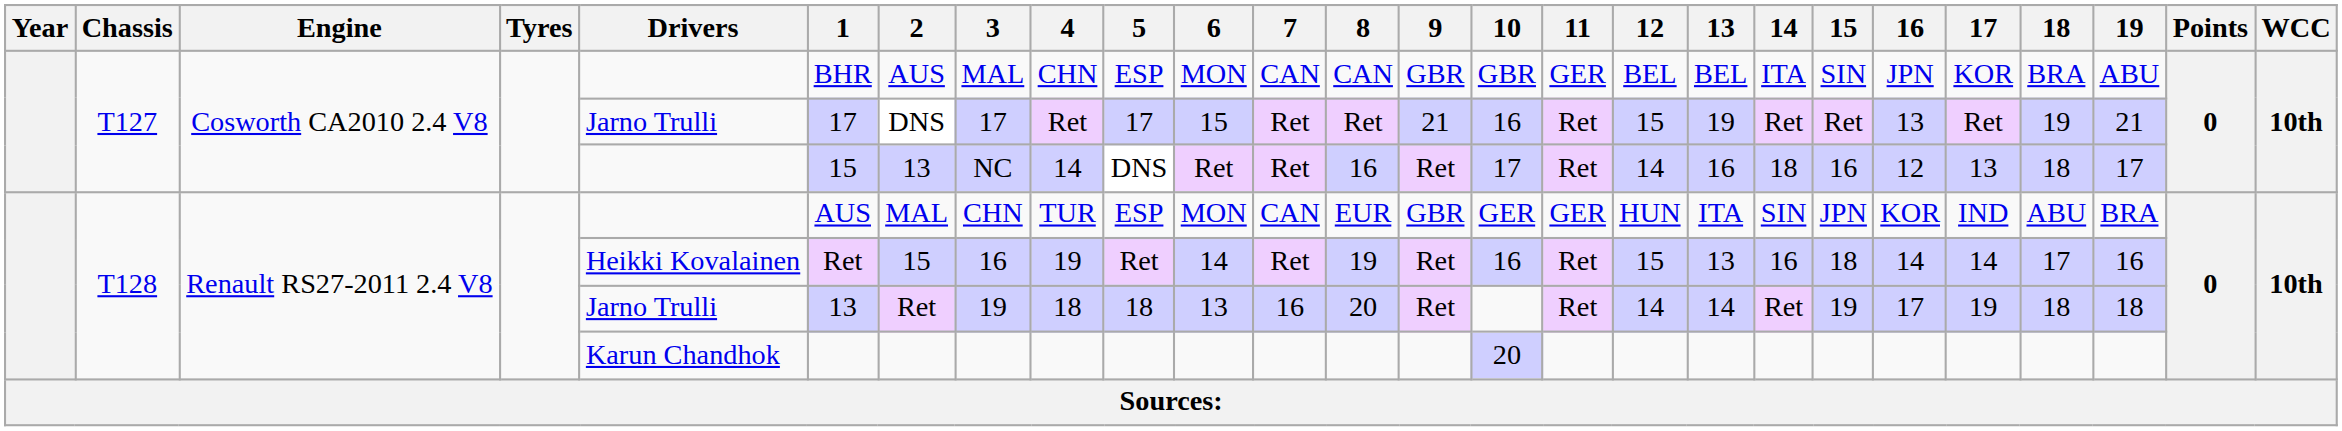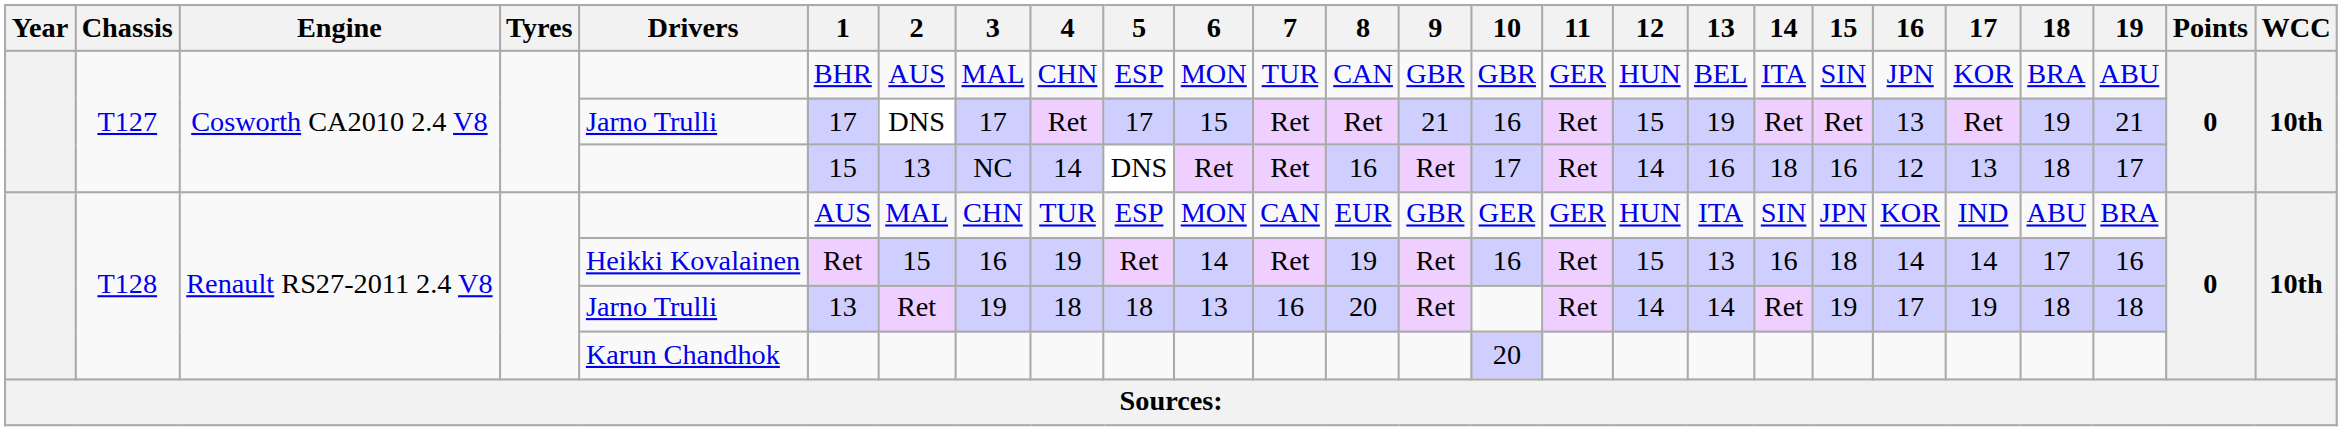row 2 | 7: CAN -> TUR
row 2 | 12: BEL -> HUN
